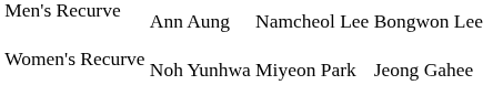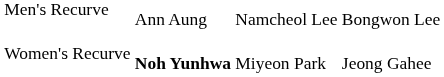Women's Recurve | column 2: normal -> bold
